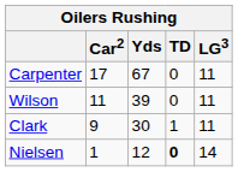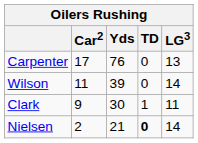Carpenter | Yds: 67 -> 76
Carpenter | LG3: 11 -> 13
Wilson | LG3: 11 -> 14
Nielsen | Car2: 1 -> 2
Nielsen | Yds: 12 -> 21
